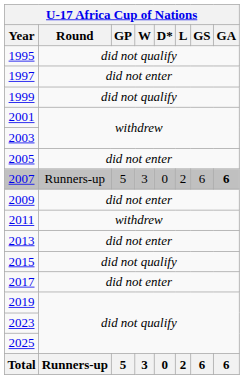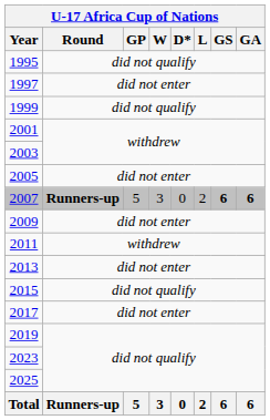2007 | Round: normal -> bold
2007 | GS: normal -> bold
